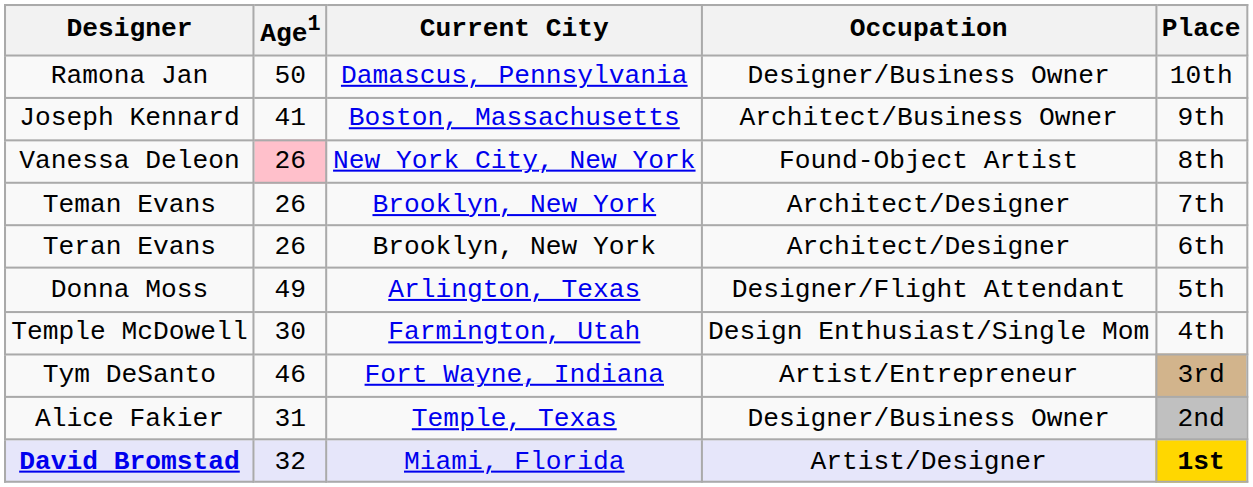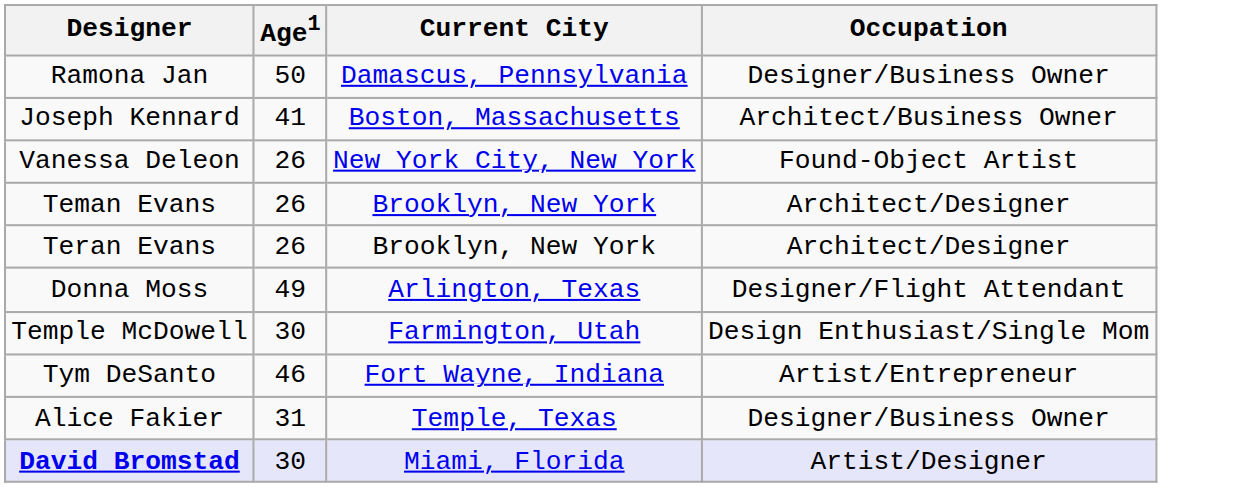- column: Place | 10th | 9th | 8th | 7th | 6th | 5th | 4th | 3rd | 2nd | 1st
Vanessa Deleon | Age1: pink background -> no background
David Bromstad | Age1: 32 -> 30
